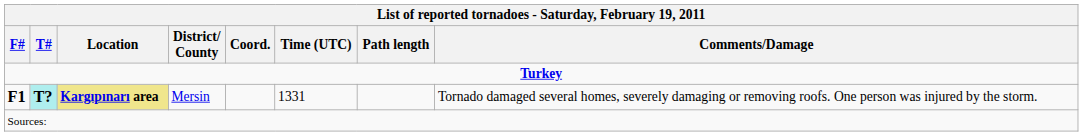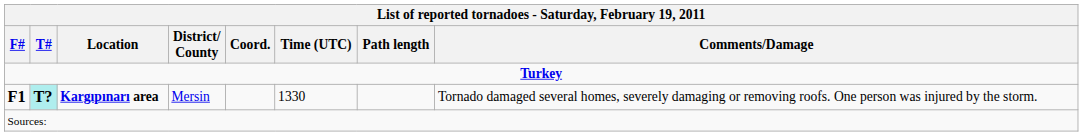F1 | Location: khaki background -> no background
F1 | Time (UTC): 1331 -> 1330
